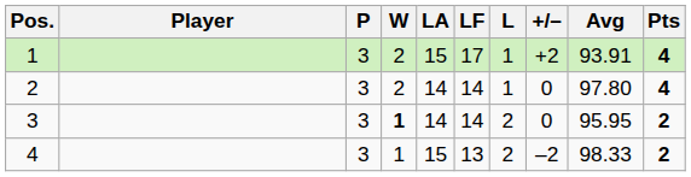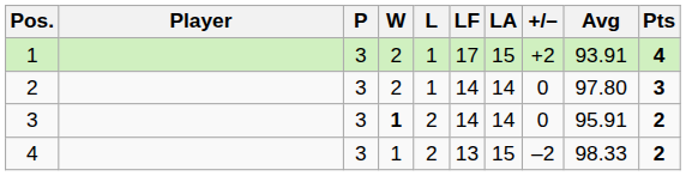columns swapped: L <-> LA
row 3 | Pts: 4 -> 3
row 4 | Avg: 95.95 -> 95.91
